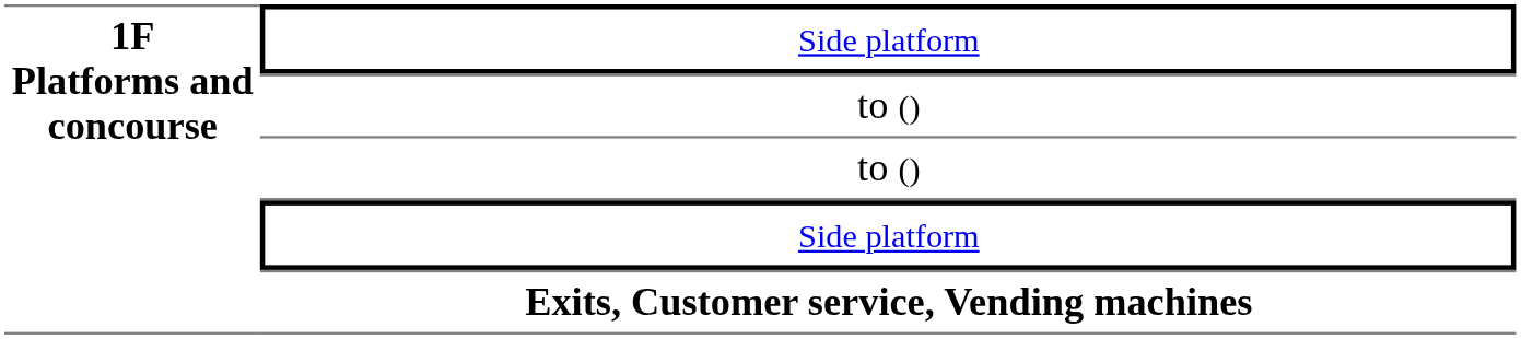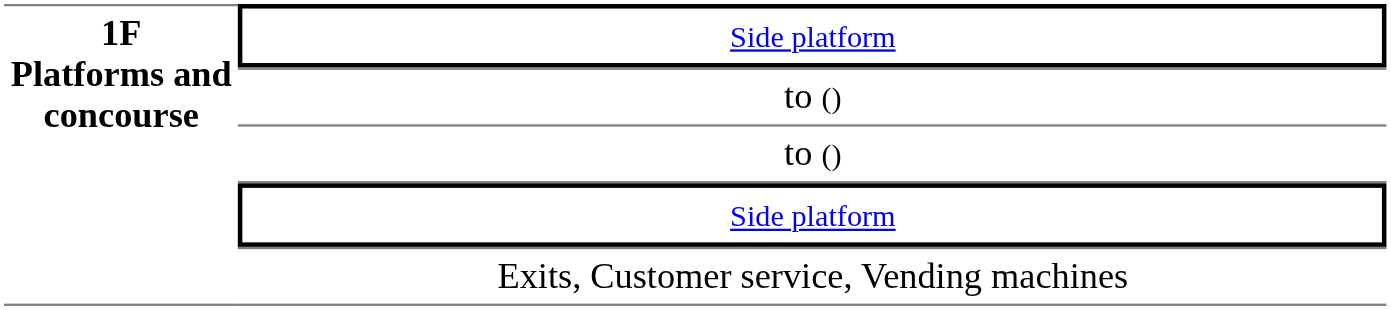Exits, Customer service, Vending machines | column 2: bold -> normal
